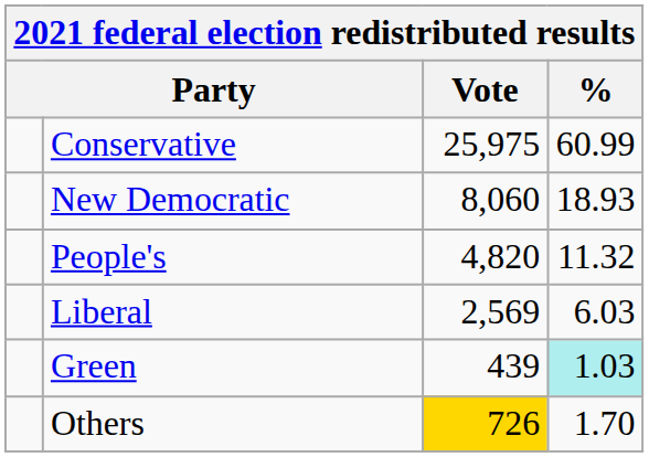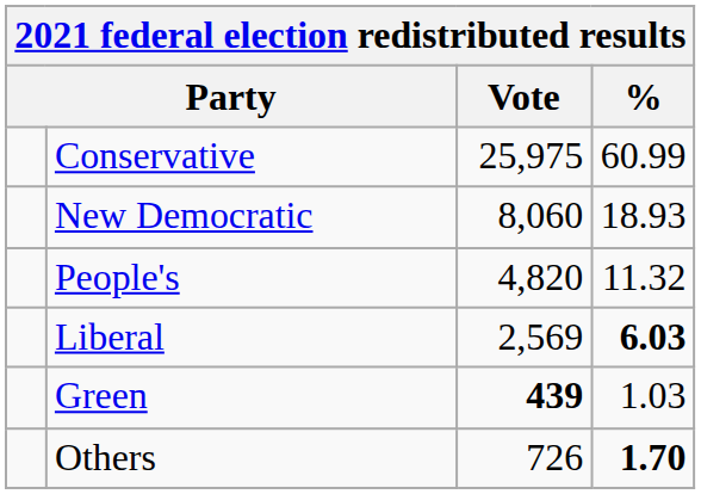Liberal | %: normal -> bold
Green | Vote: normal -> bold
Green | %: paleturquoise background -> no background
Others | Vote: gold background -> no background
Others | %: normal -> bold
